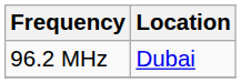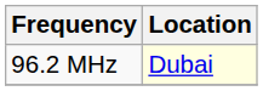96.2 MHz | Location: no background -> lightyellow background
